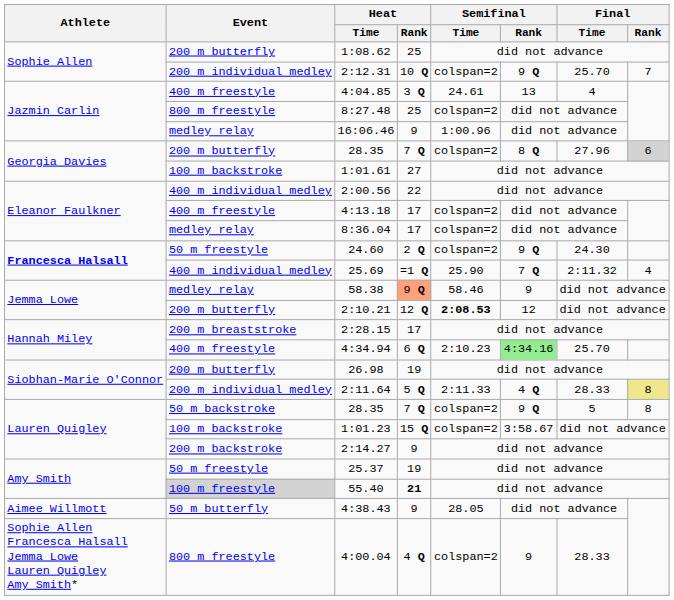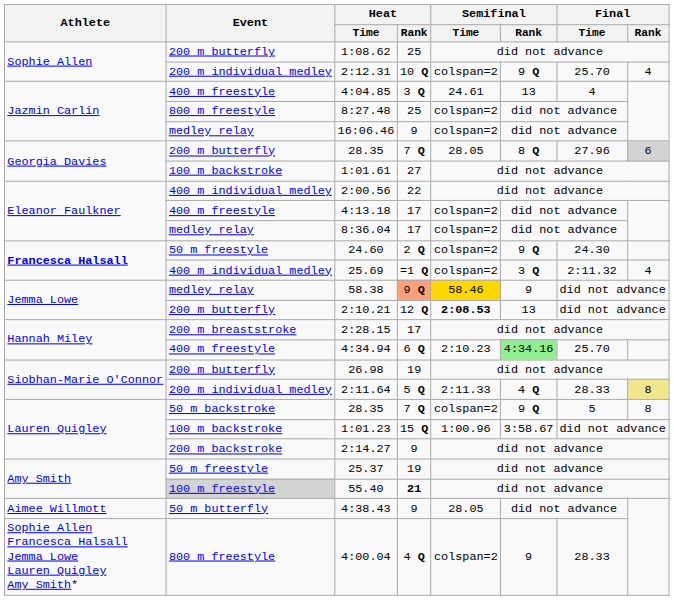2:12.31 | Final / Rank: 7 -> 4
16:06.46 | Semifinal / Time: 1:00.96 -> colspan=2
Georgia Davies / 28.35 | Semifinal / Time: colspan=2 -> 28.05
25.69 | Semifinal / Time: 25.90 -> colspan=2
25.69 | Semifinal / Rank: 7 Q -> 3 Q
58.38 | Semifinal / Time: no background -> gold background
2:10.21 | Semifinal / Rank: 12 -> 13
1:01.23 | Semifinal / Time: colspan=2 -> 1:00.96
